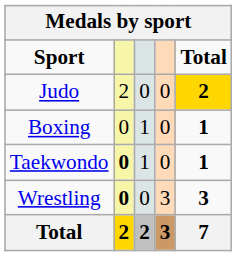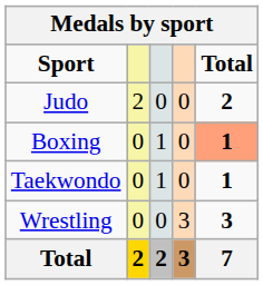Judo | Total: gold background -> no background
Boxing | Total: no background -> lightsalmon background
Taekwondo | column 2: bold -> normal
Wrestling | column 2: bold -> normal
